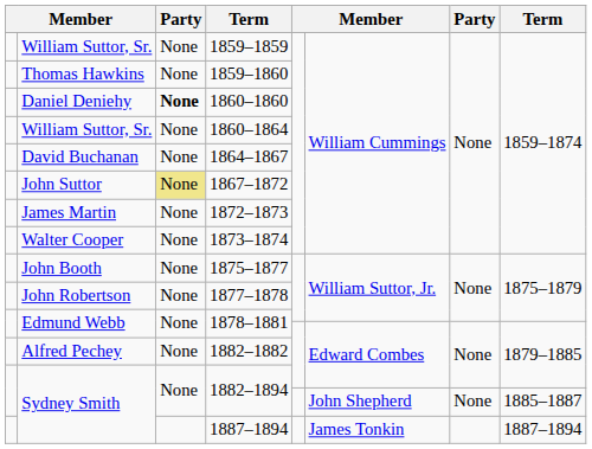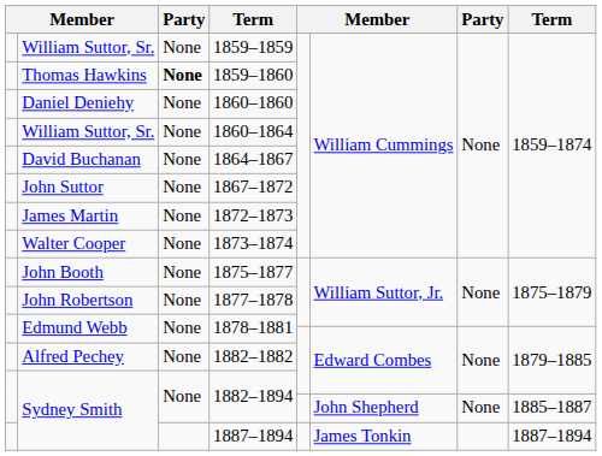1859–1860 | column 3: normal -> bold
1860–1860 | column 3: bold -> normal
1867–1872 | column 3: khaki background -> no background
